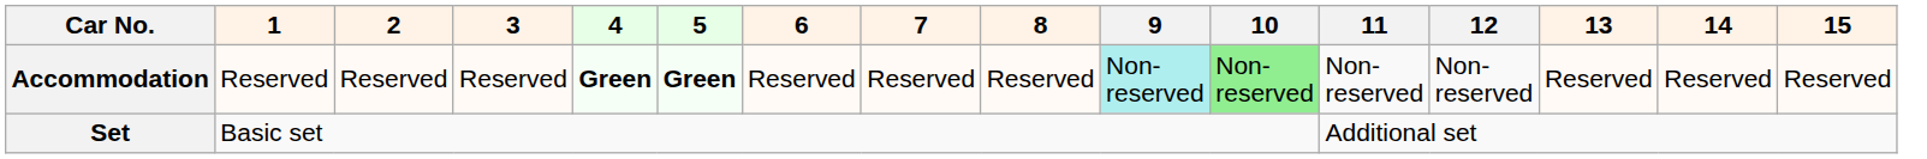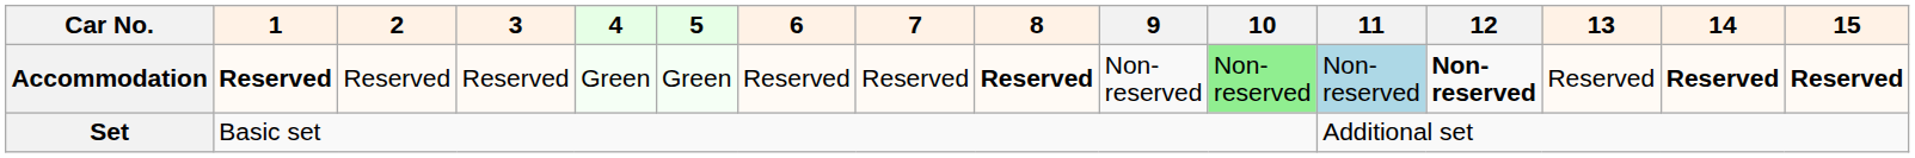Accommodation | 1: normal -> bold
Accommodation | 4: bold -> normal
Accommodation | 5: bold -> normal
Accommodation | 8: normal -> bold
Accommodation | 9: paleturquoise background -> no background
Accommodation | 11: no background -> lightblue background
Accommodation | 12: normal -> bold
Accommodation | 14: normal -> bold
Accommodation | 15: normal -> bold
